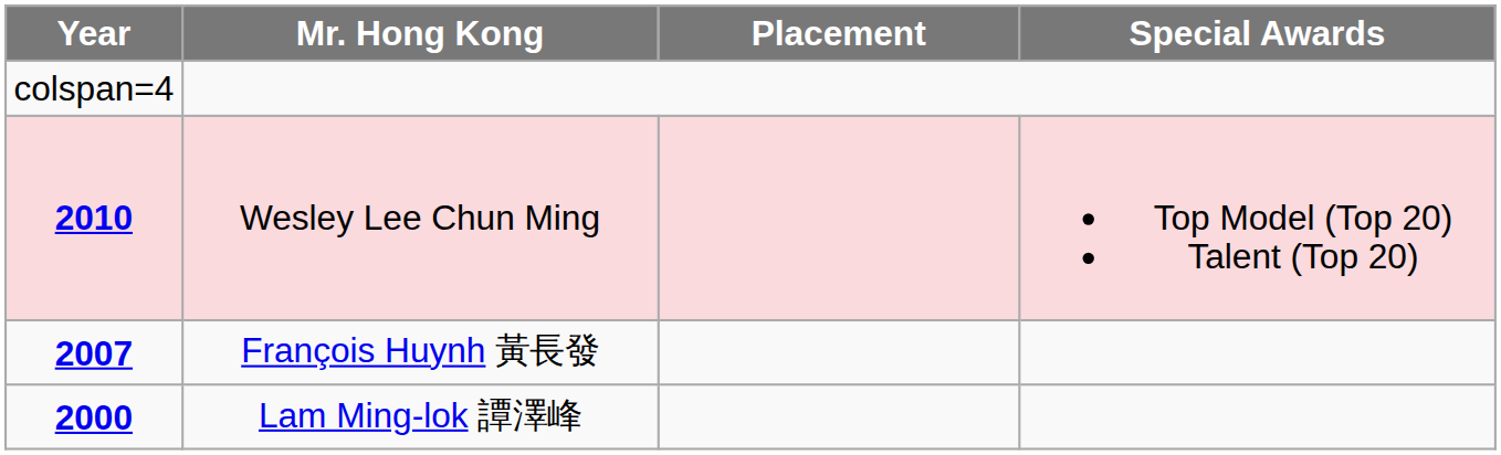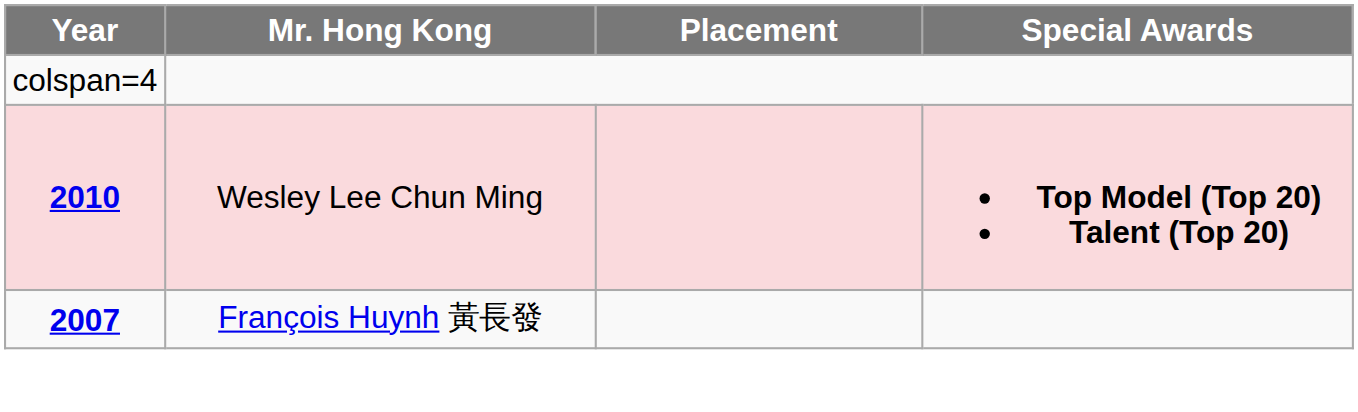Wesley Lee Chun Ming | Special Awards: normal -> bold
- row: 2000 | Lam Ming-lok 譚澤峰
